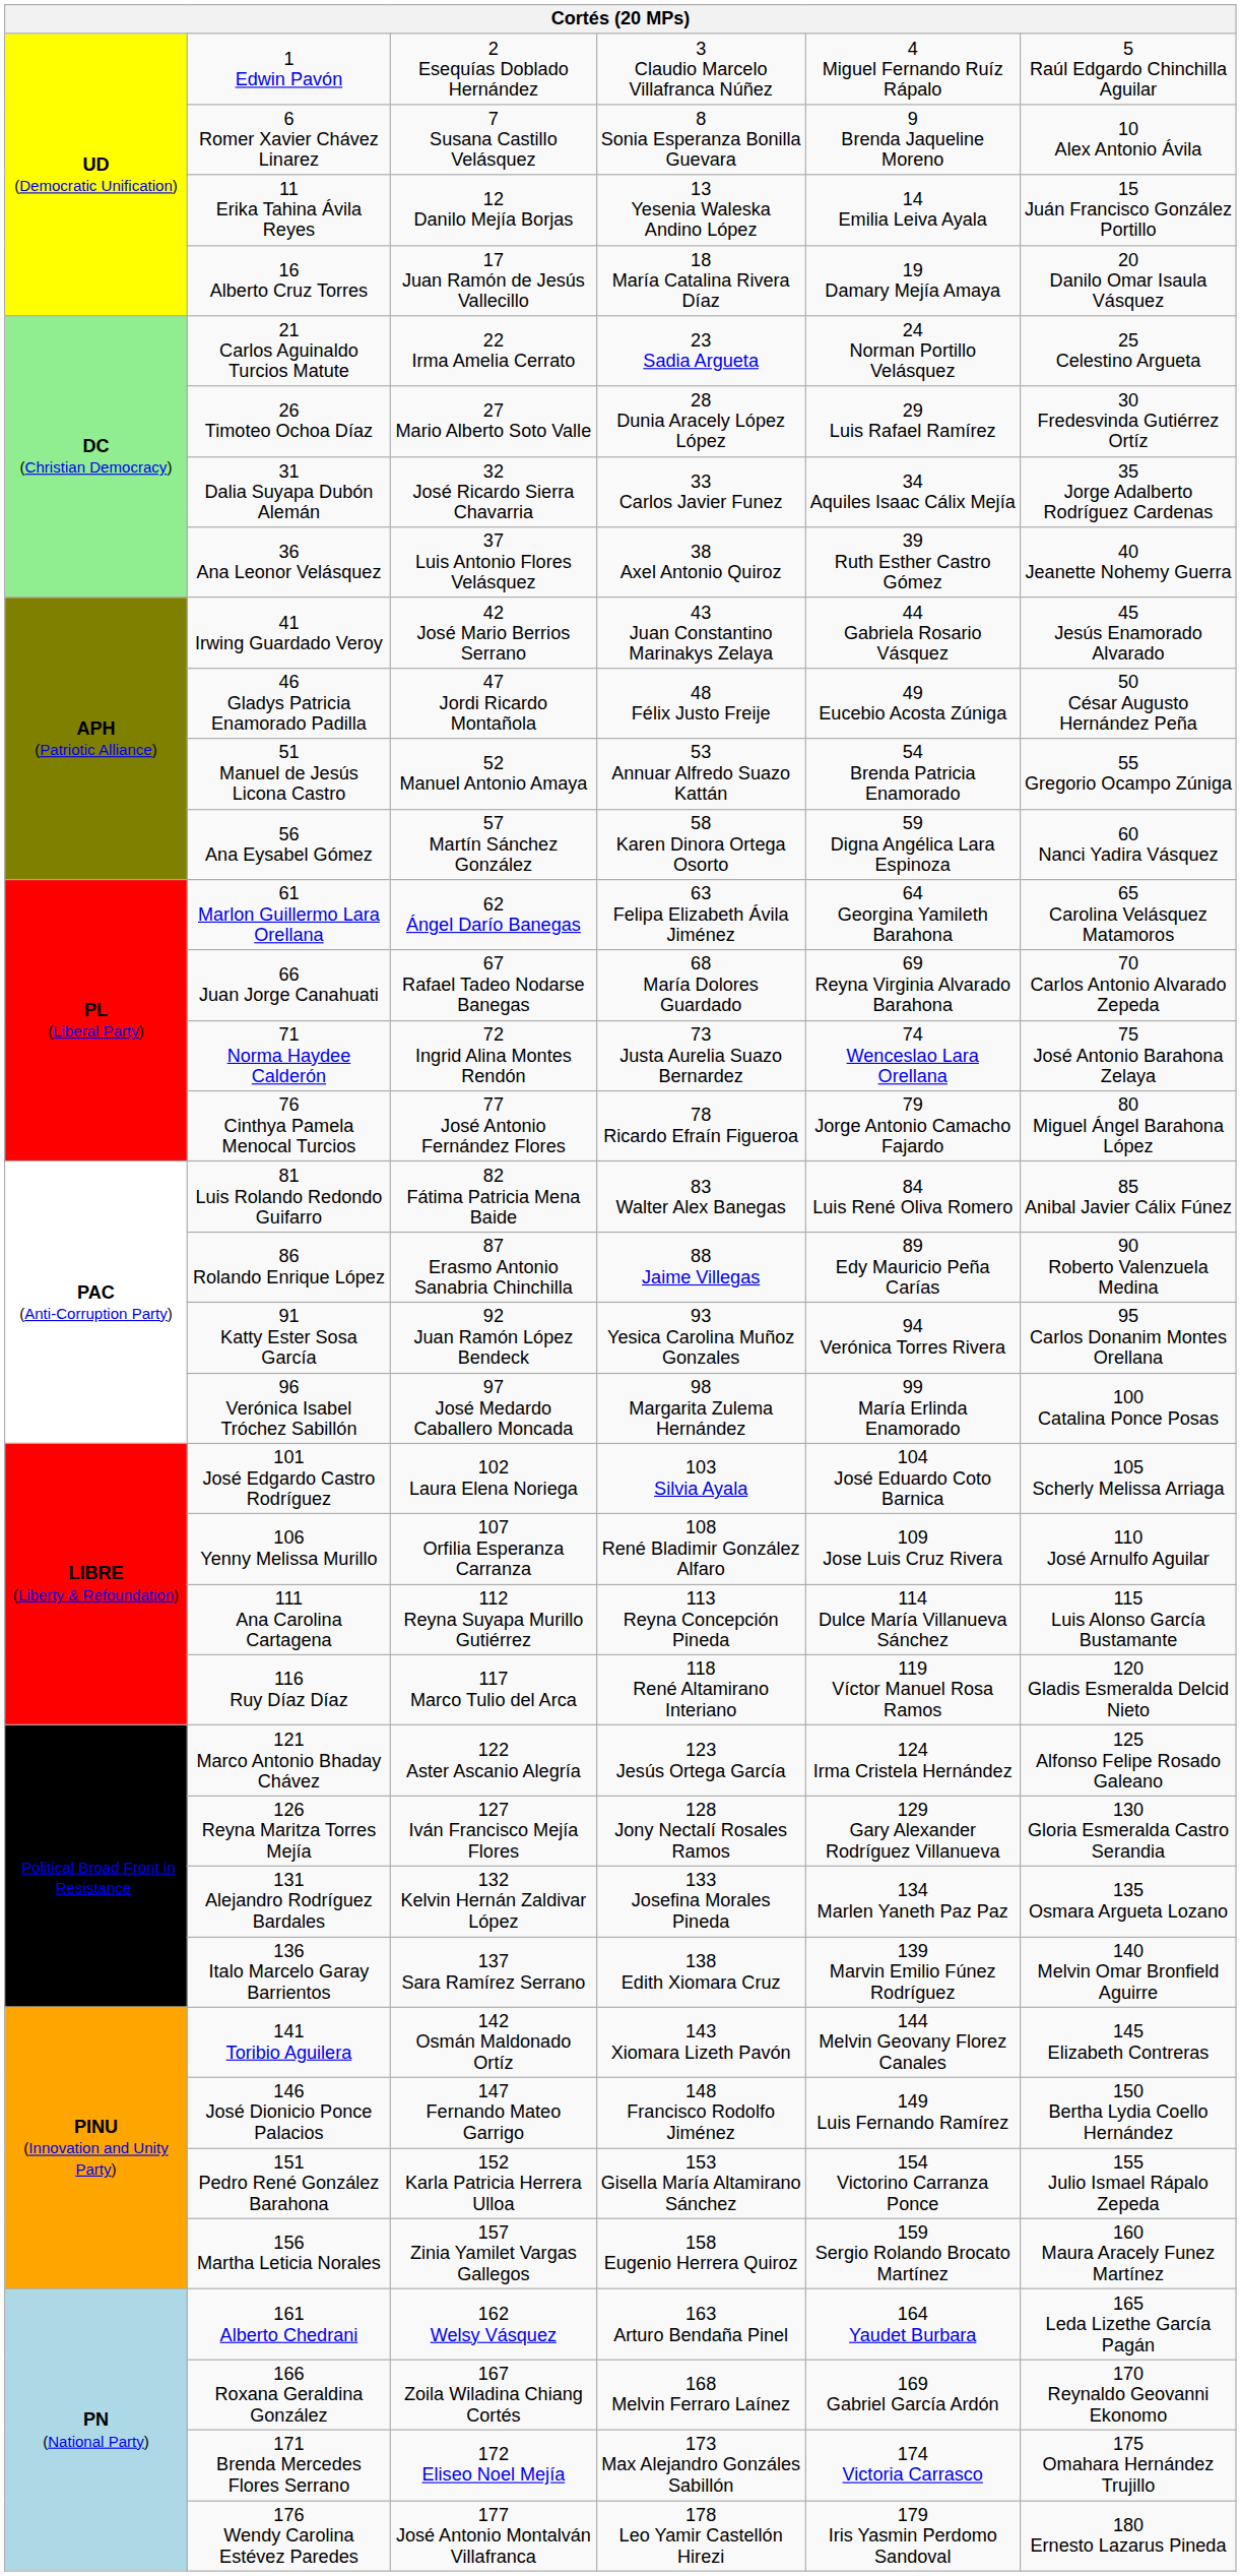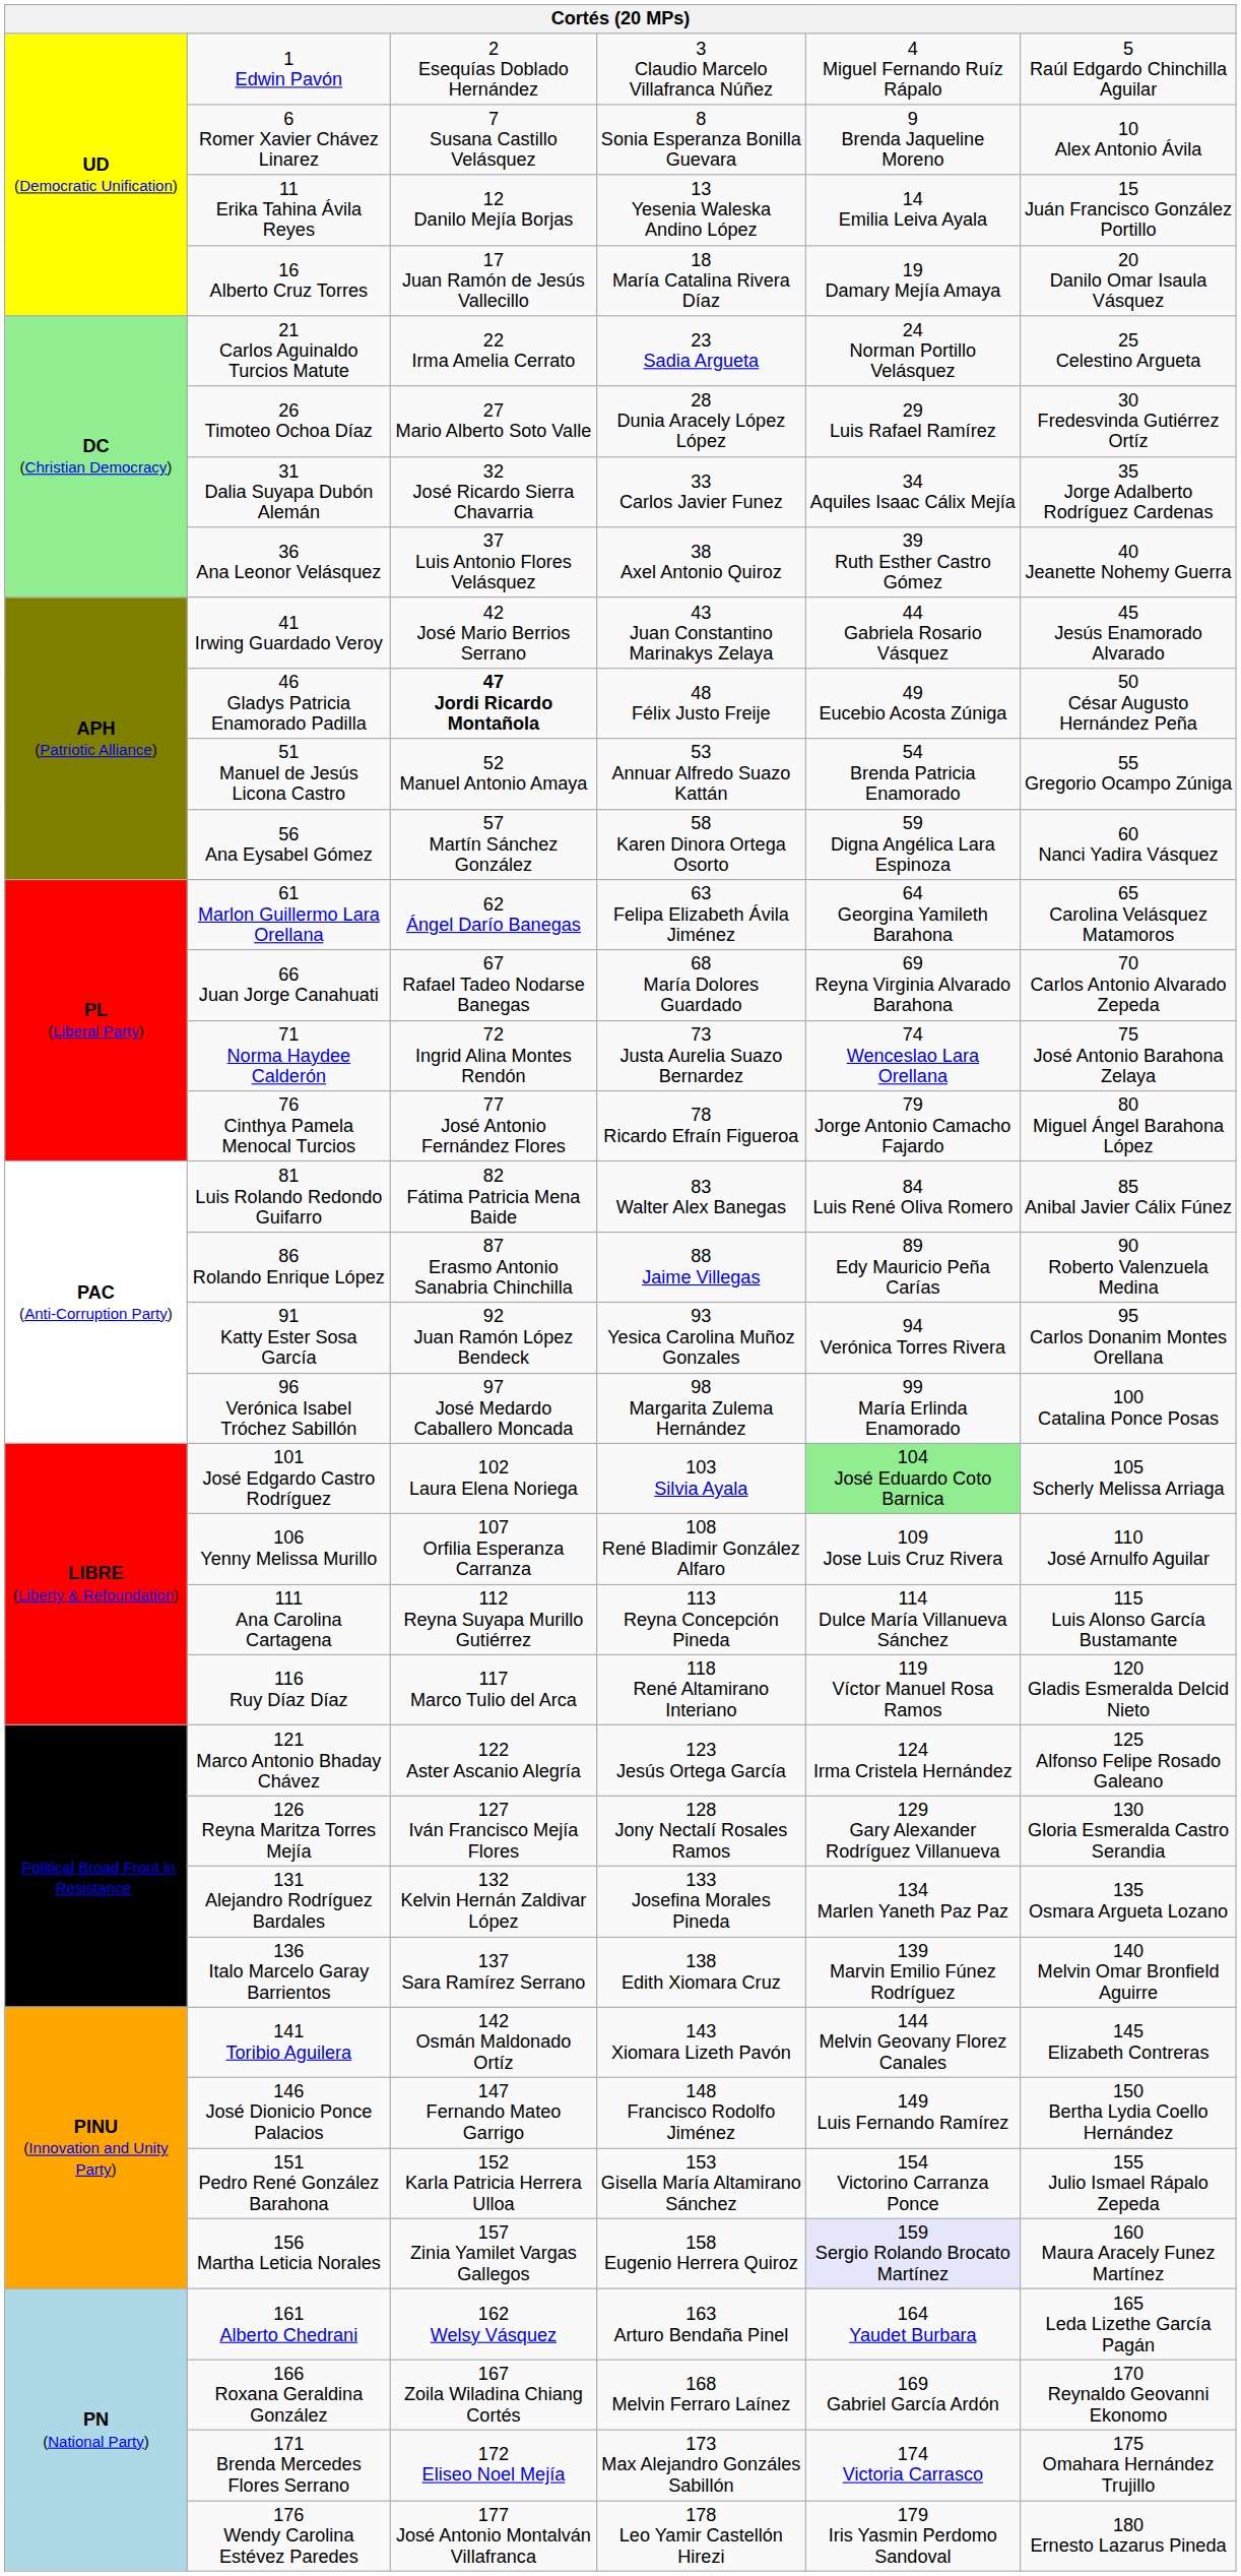46 Gladys Patricia Enamorado Padilla | column 3: normal -> bold
101 José Edgardo Castro Rodríguez | column 5: no background -> lightgreen background
156 Martha Leticia Norales | column 5: no background -> lavender background
